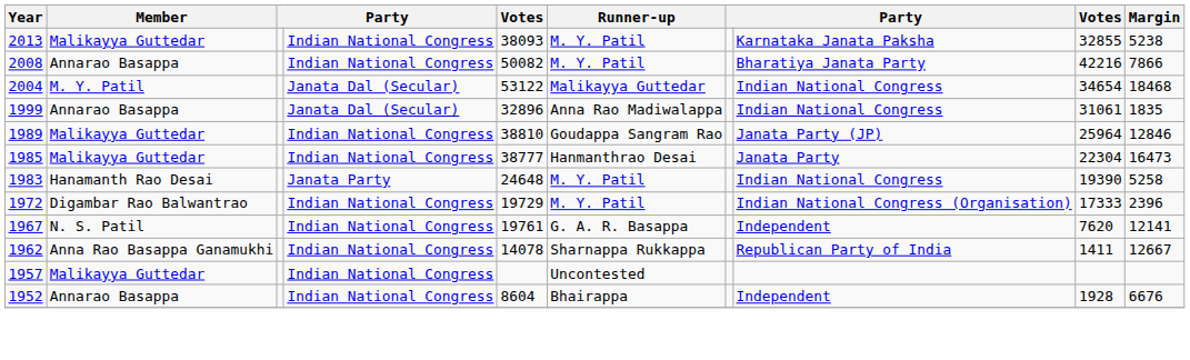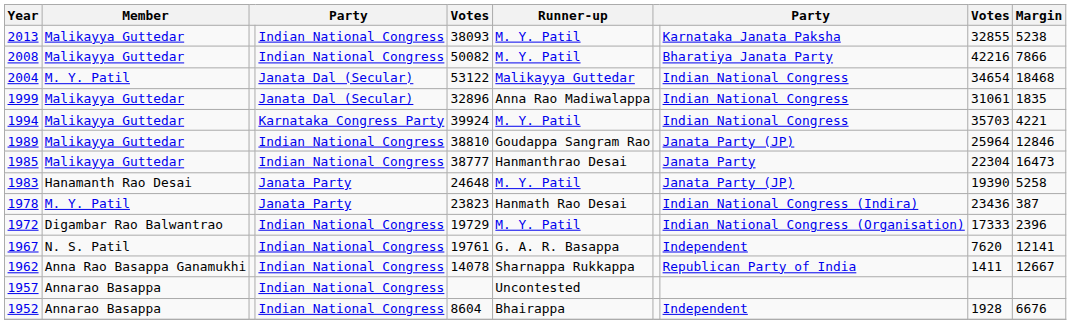2008 | Member: Annarao Basappa -> Malikayya Guttedar
1999 | Member: Annarao Basappa -> Malikayya Guttedar
+ row: 1994 | Malikayya Guttedar | Karnataka Congress Party | 39924 | M. Y. Patil | Indian National Congress | 35703 | 4221
1983 | column 8: Indian National Congress -> Janata Party (JP)
+ row: 1978 | M. Y. Patil | Janata Party | 23823 | Hanmath Rao Desai | Indian National Congress (Indira) | 23436 | 387
1957 | Member: Malikayya Guttedar -> Annarao Basappa
